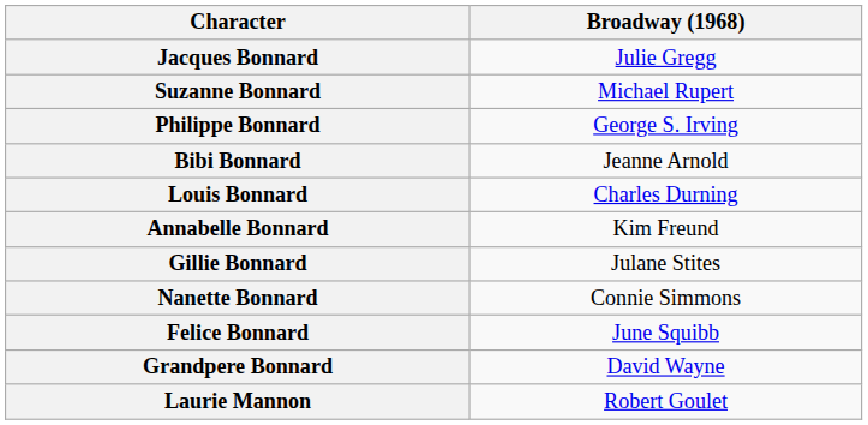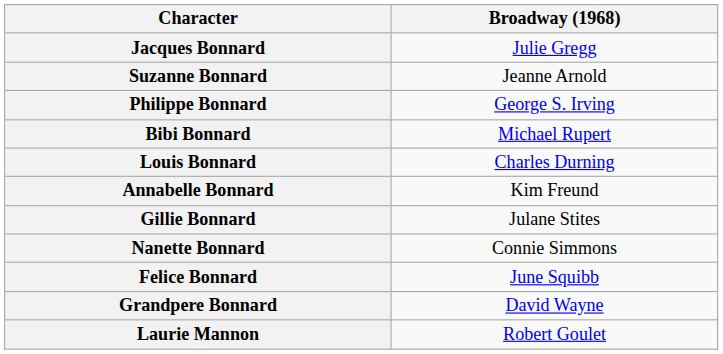Suzanne Bonnard | Broadway (1968): Michael Rupert -> Jeanne Arnold
Bibi Bonnard | Broadway (1968): Jeanne Arnold -> Michael Rupert
